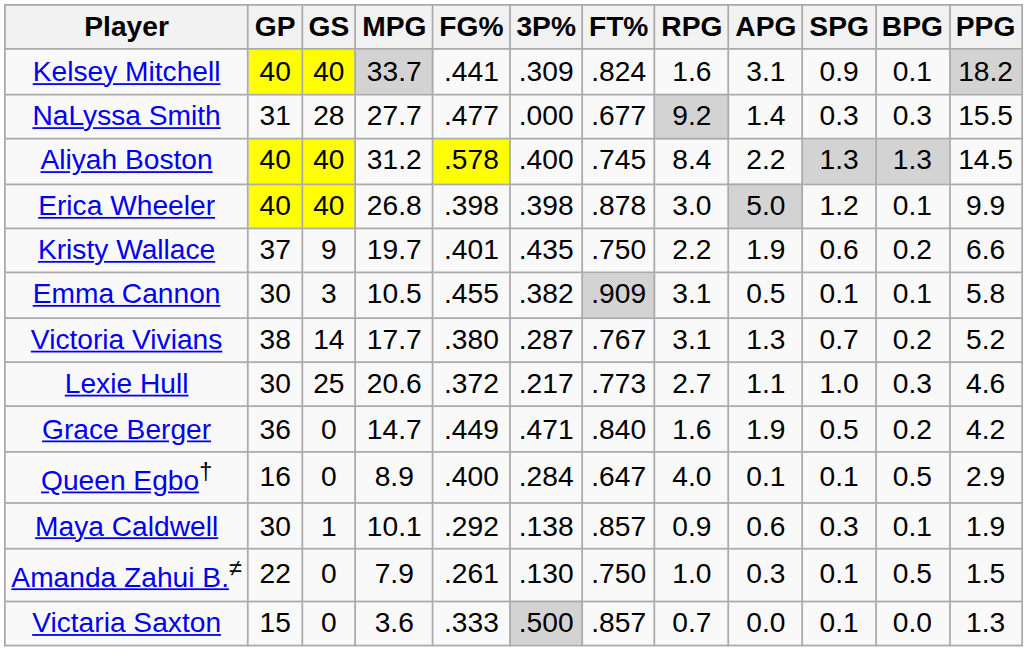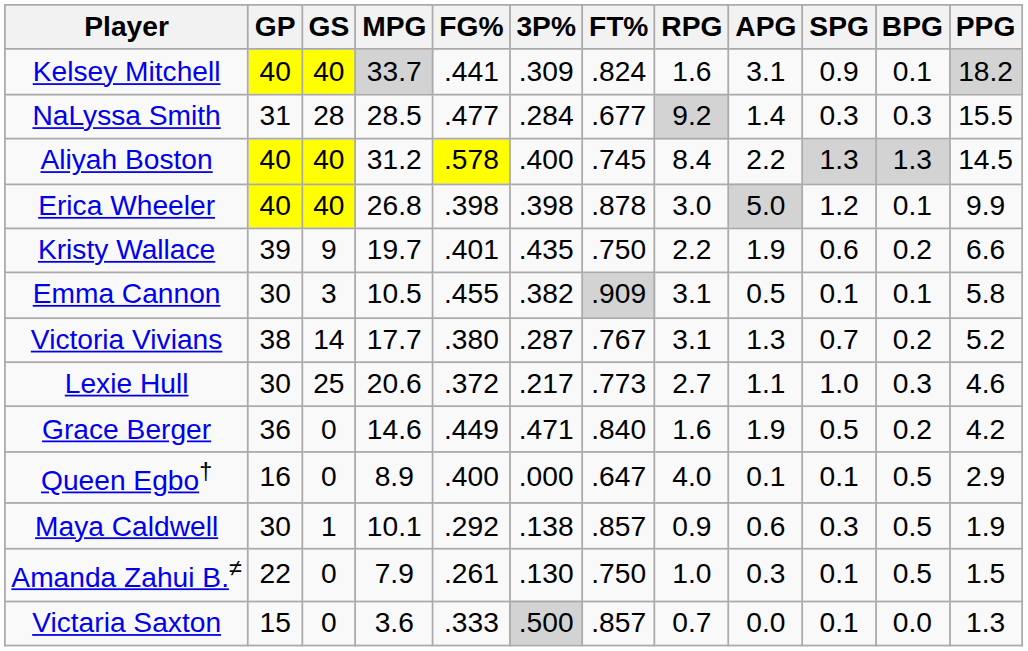NaLyssa Smith | MPG: 27.7 -> 28.5
NaLyssa Smith | 3P%: .000 -> .284
Kristy Wallace | GP: 37 -> 39
Grace Berger | MPG: 14.7 -> 14.6
Queen Egbo† | 3P%: .284 -> .000
Maya Caldwell | BPG: 0.1 -> 0.5
